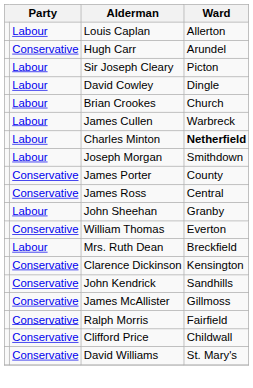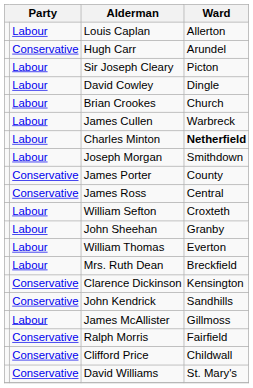+ row: Labour | William Sefton | Croxteth
William Thomas | column 2: Conservative -> Labour
James McAllister | column 2: Conservative -> Labour
